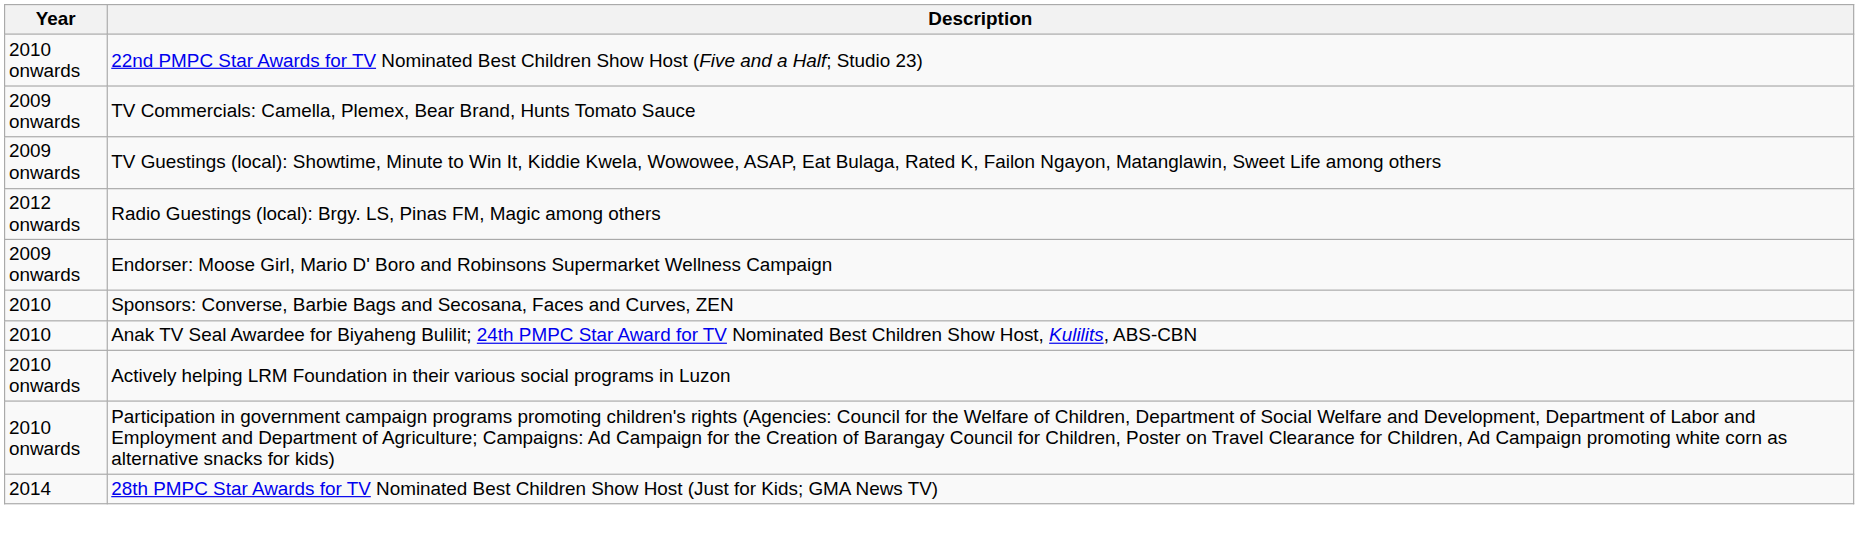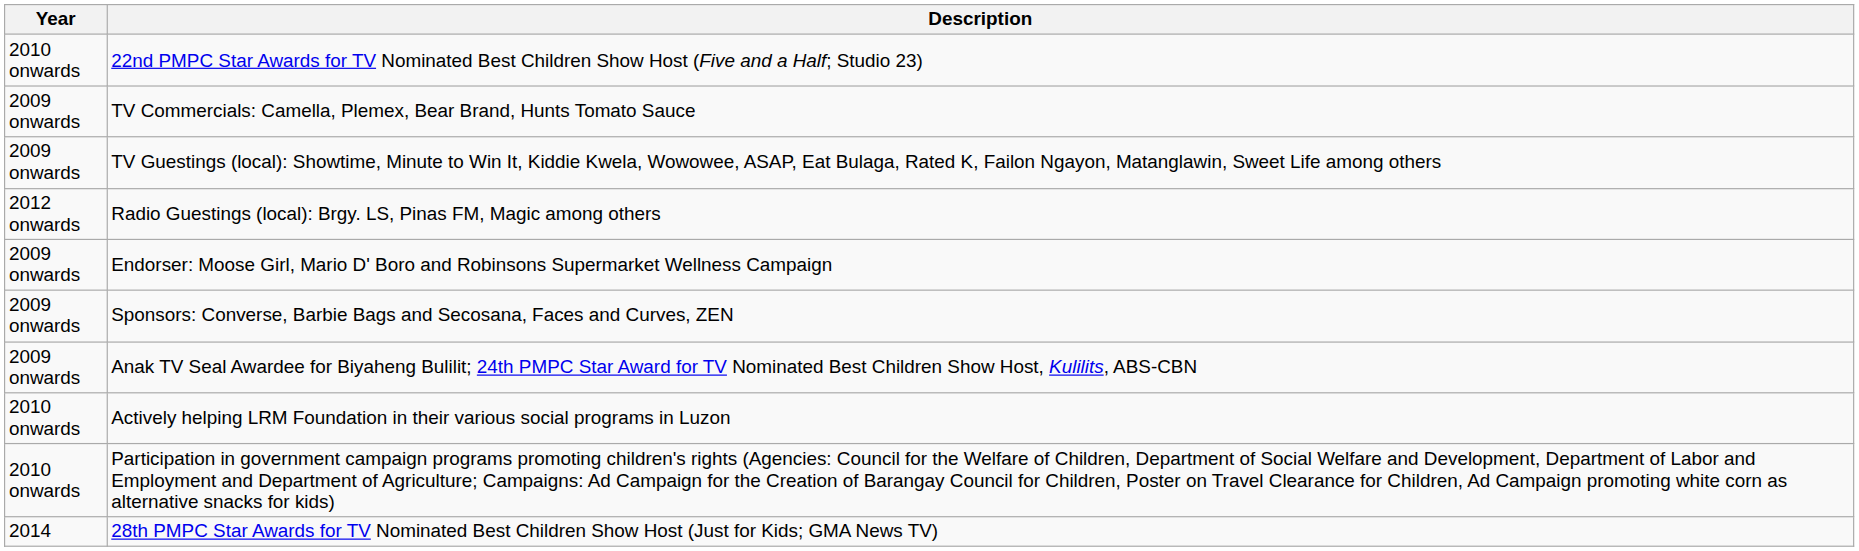row 7 | Year: 2010 -> 2009 onwards
row 8 | Year: 2010 -> 2009 onwards
